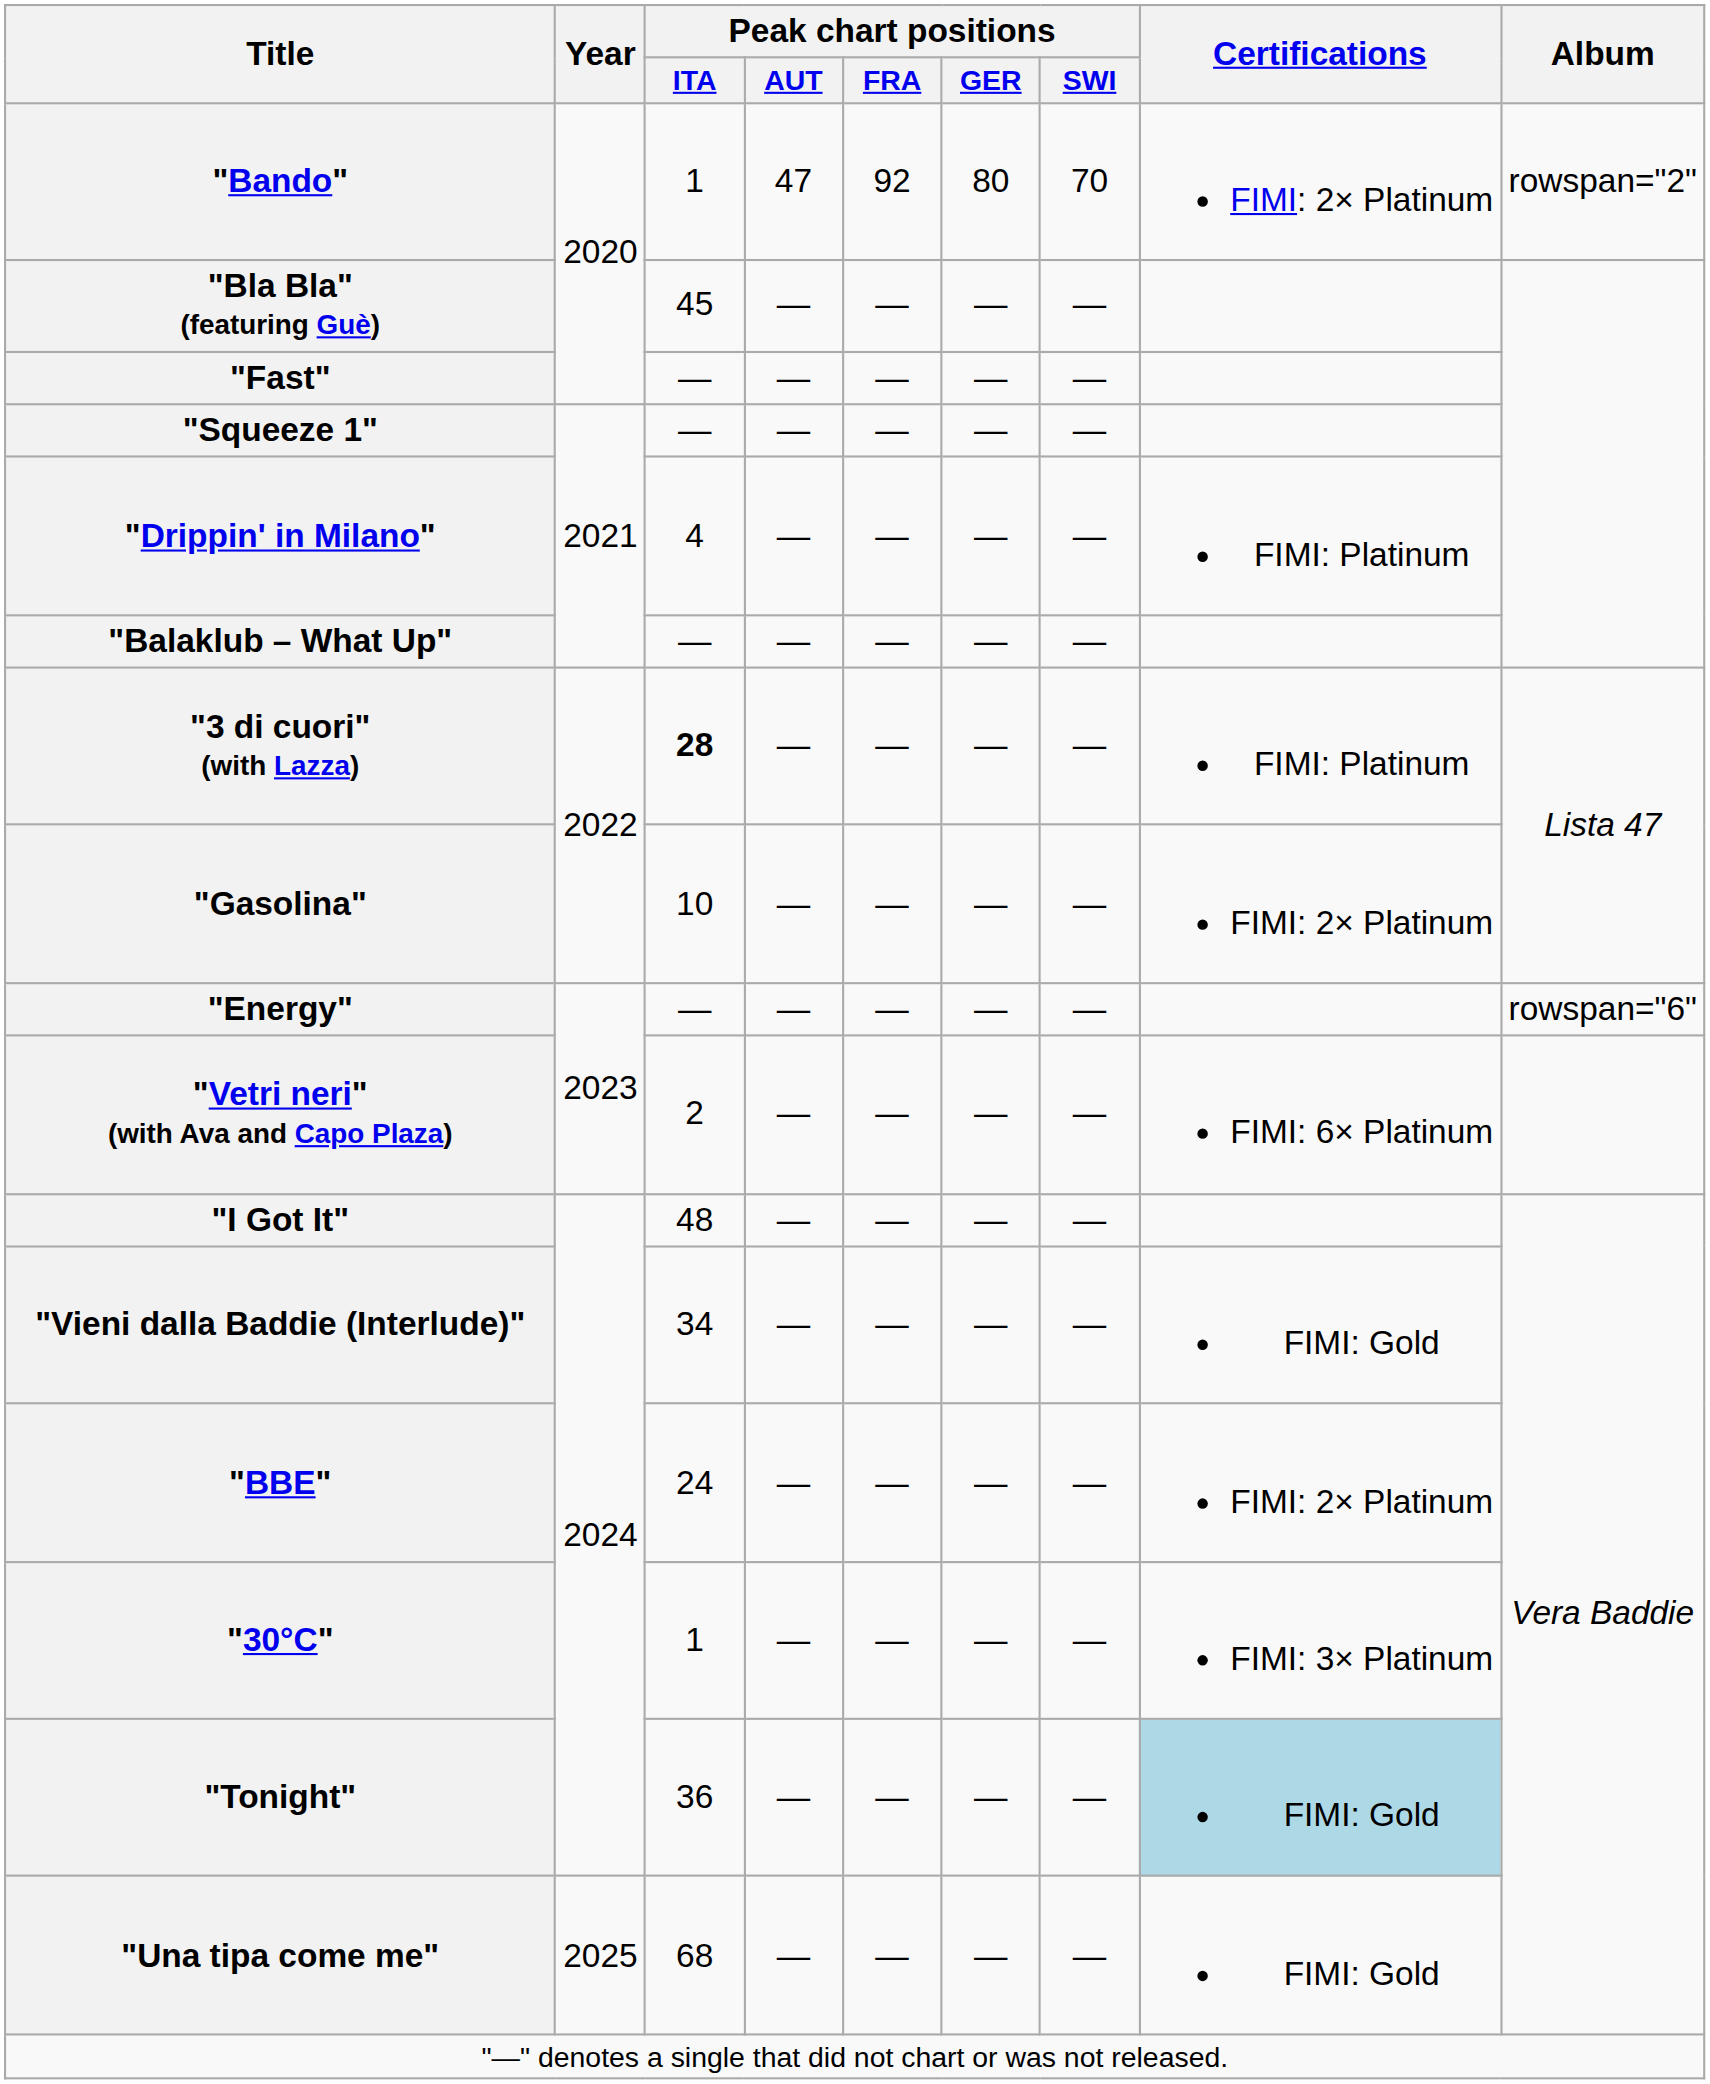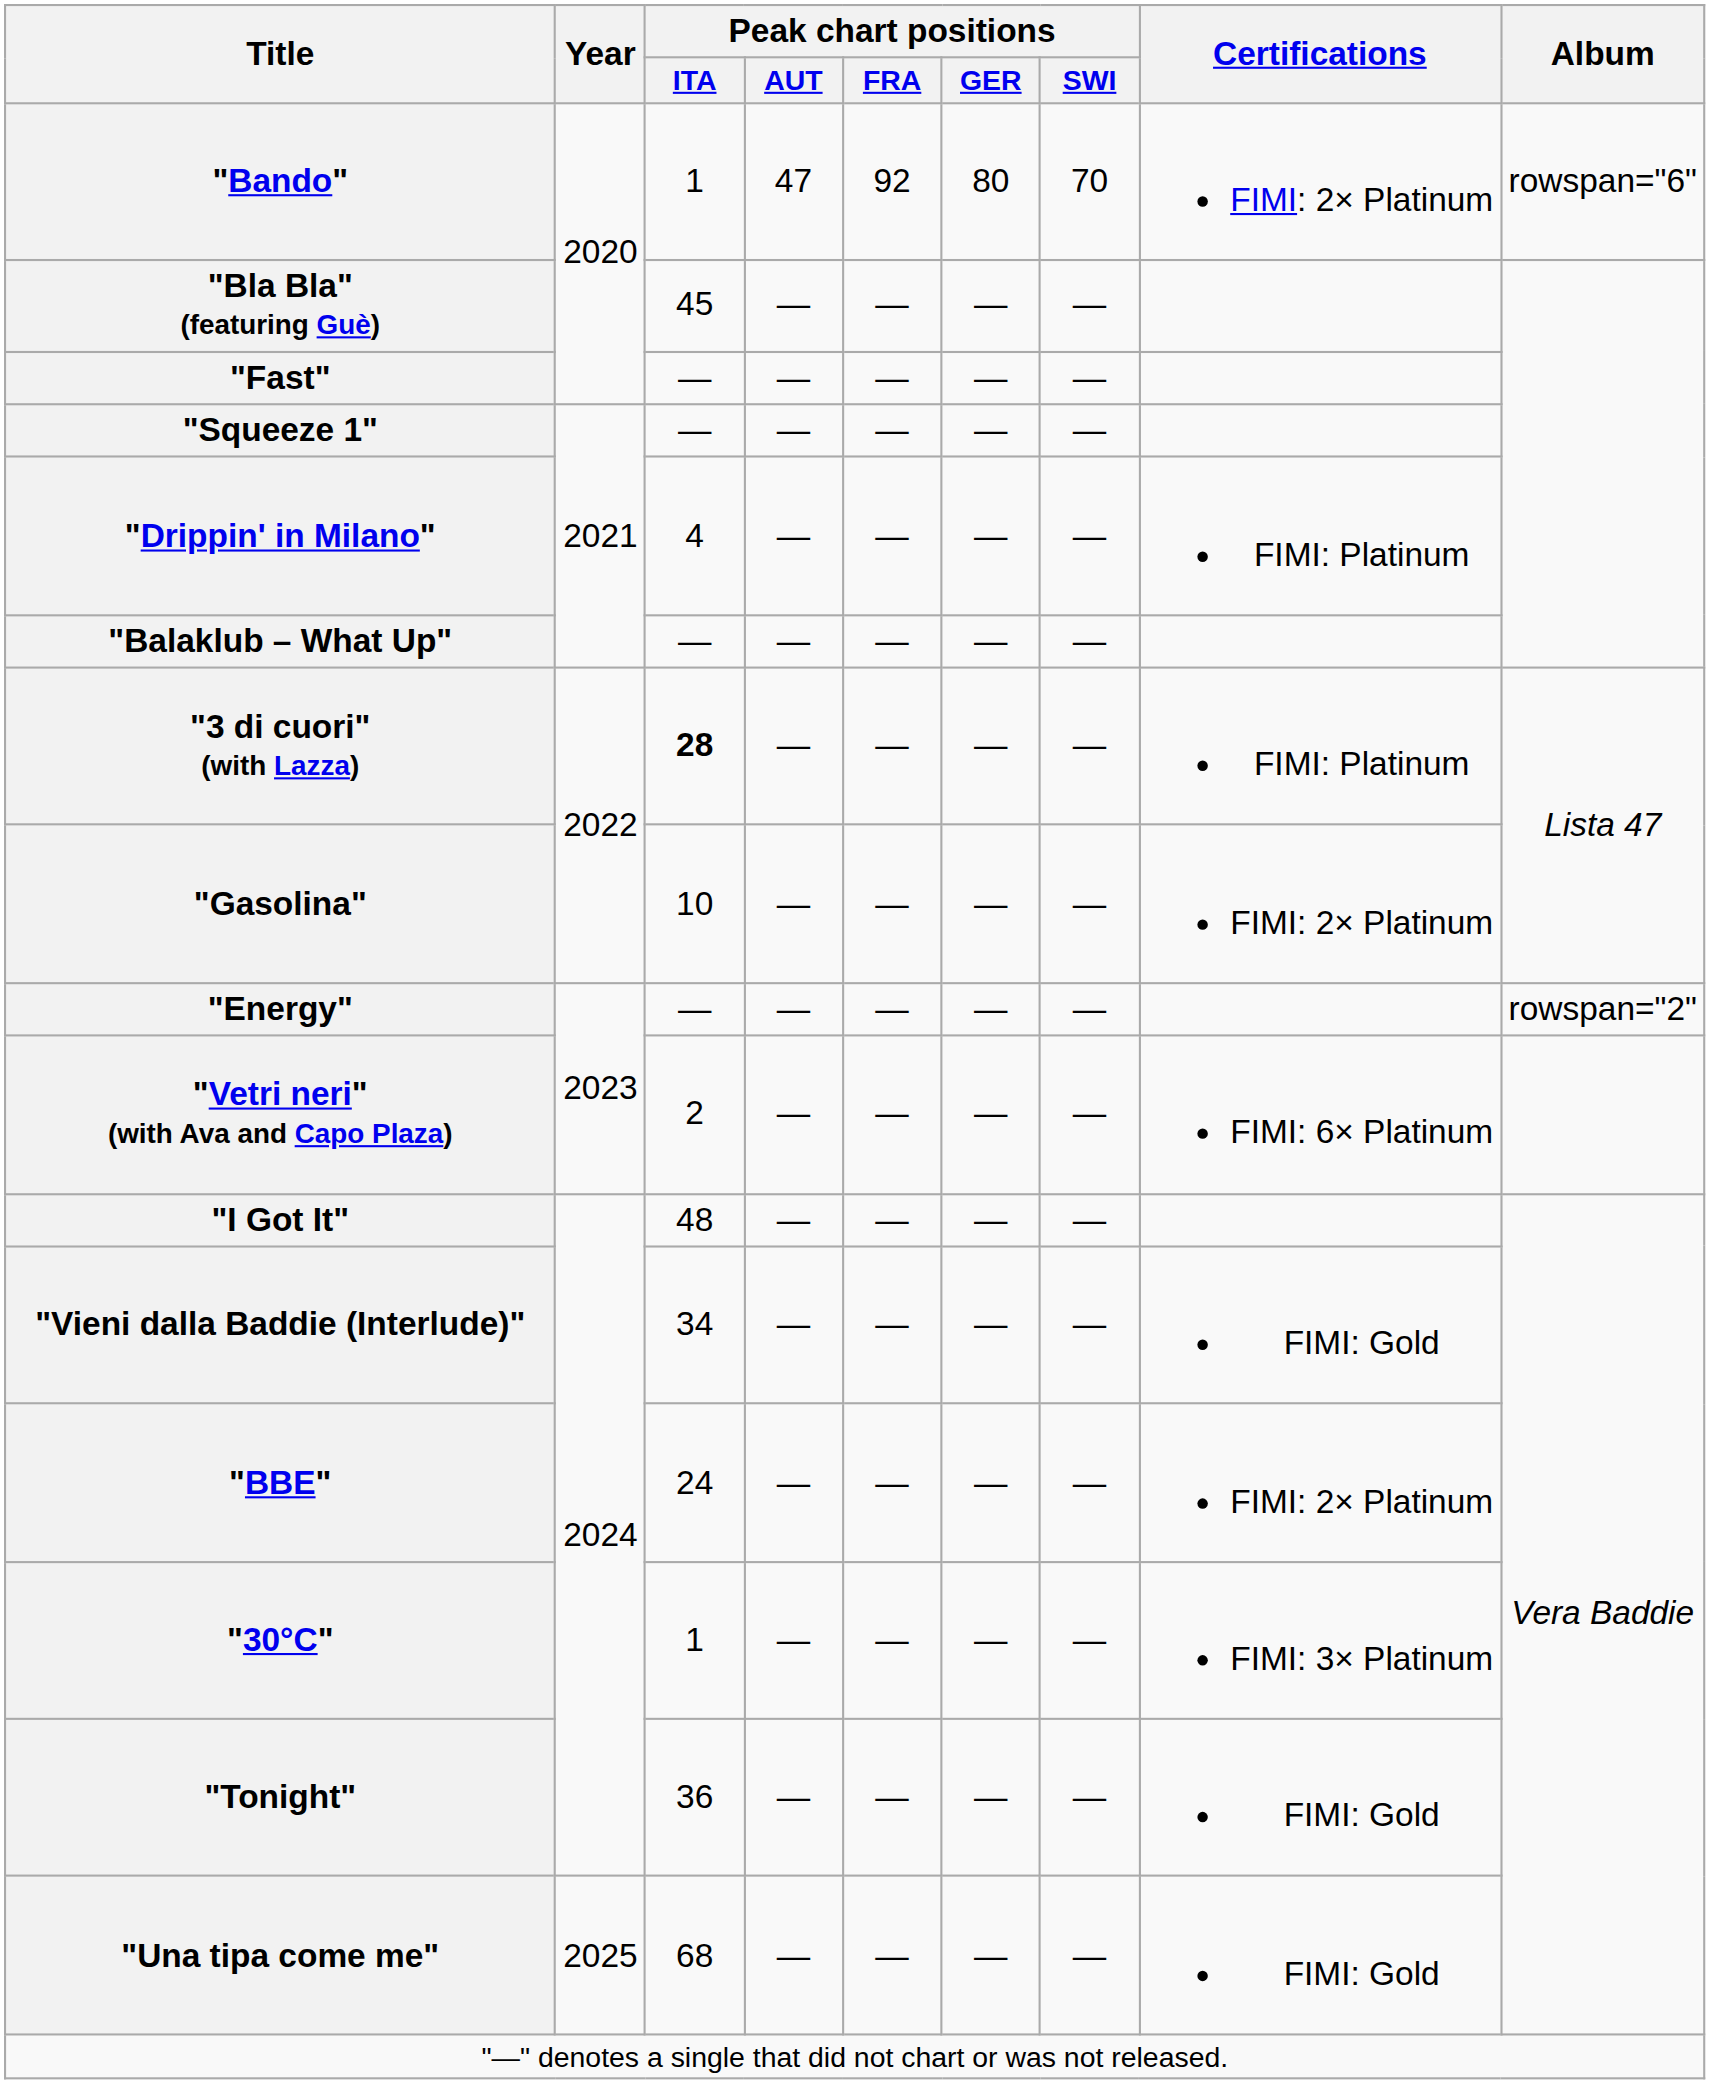"Bando" | Album: rowspan="2" -> rowspan="6"
"Energy" | Album: rowspan="6" -> rowspan="2"
"Tonight" | Certifications: lightblue background -> no background
